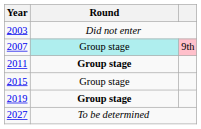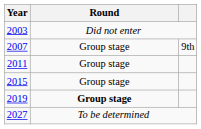2007 | Round: paleturquoise background -> no background
2007 | column 3: pink background -> no background
2011 | Round: bold -> normal
